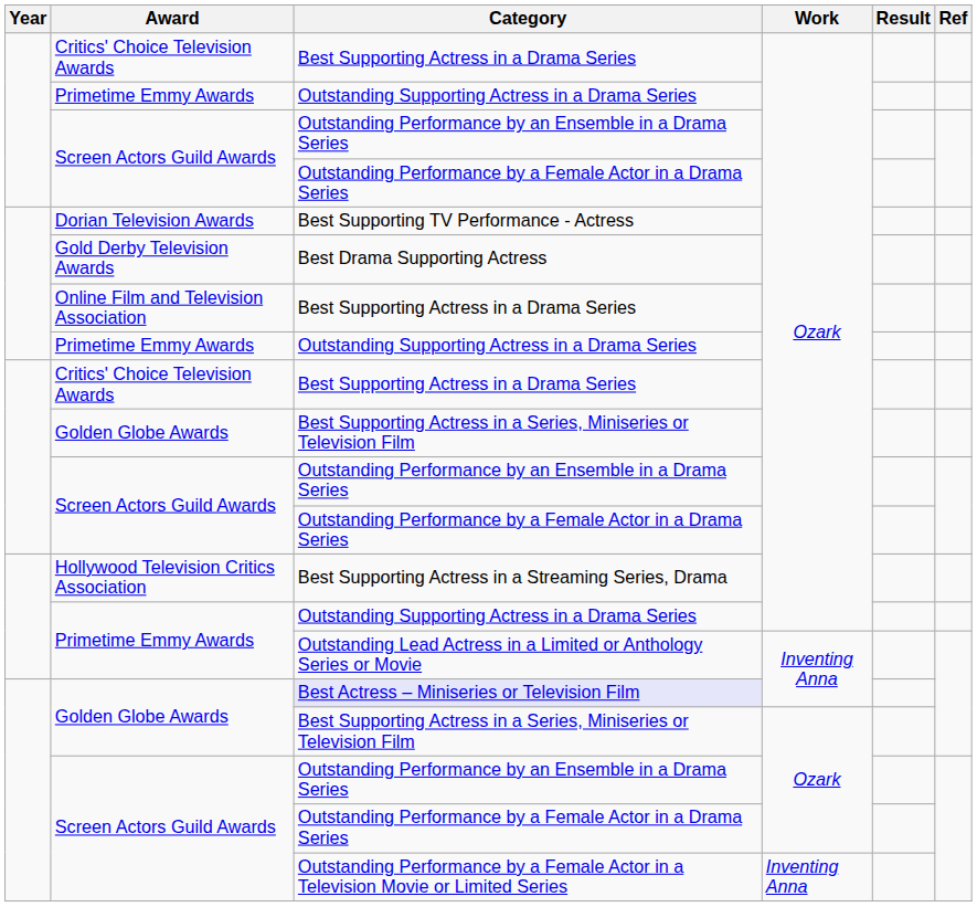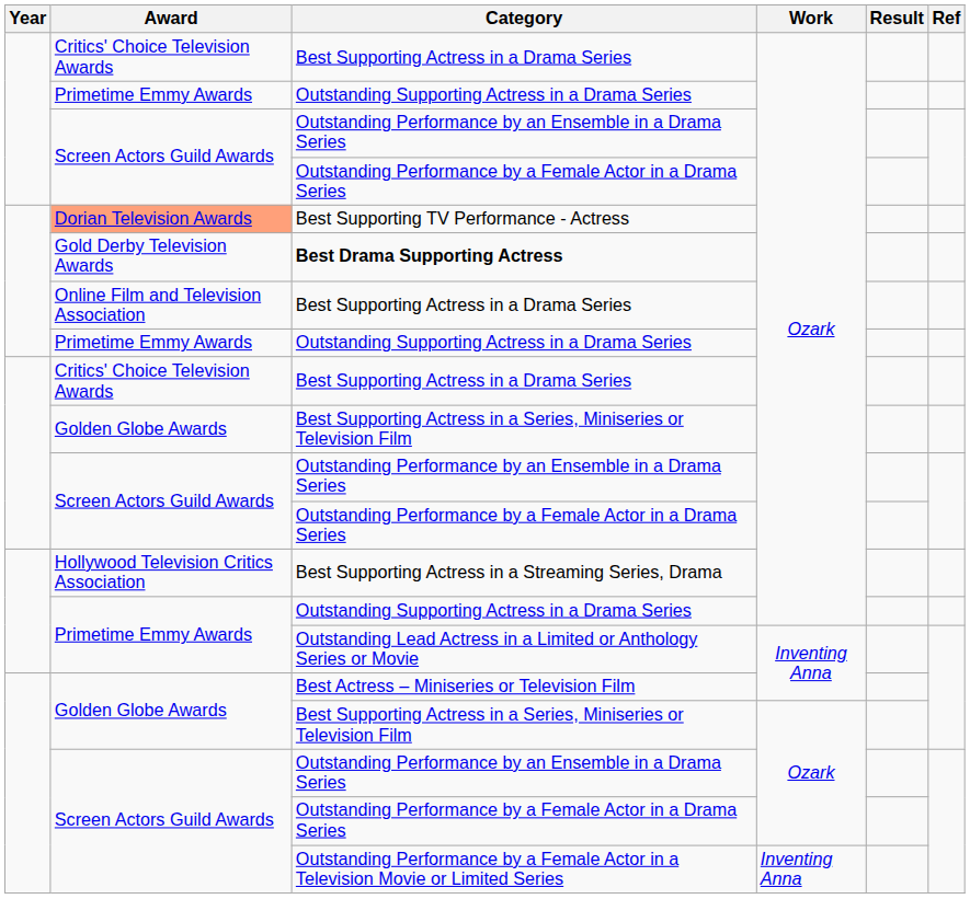Best Supporting TV Performance - Actress | Award: no background -> lightsalmon background
Best Drama Supporting Actress | Category: normal -> bold
Best Actress – Miniseries or Television Film | Category: lavender background -> no background
